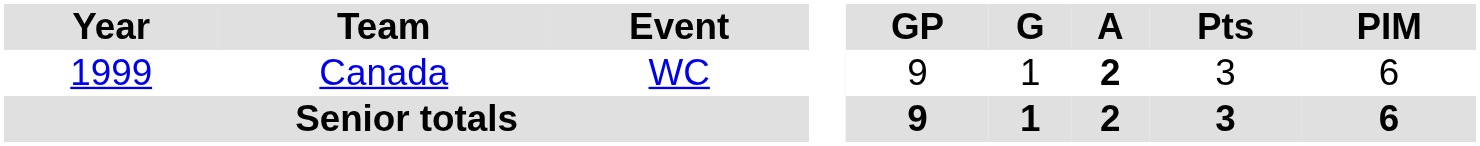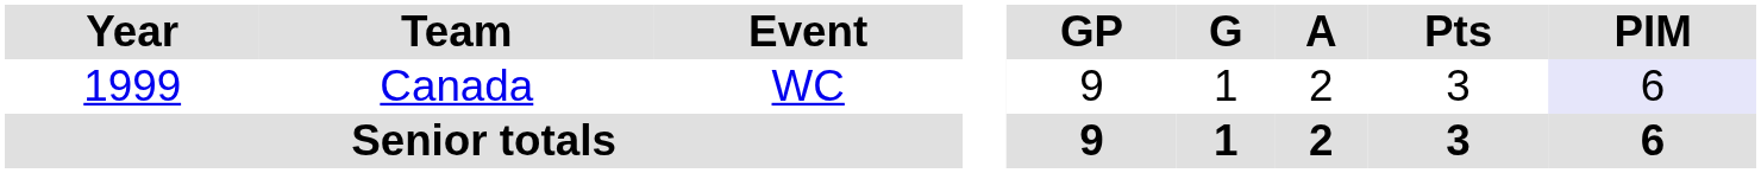Canada | A: bold -> normal
Canada | PIM: no background -> lavender background
